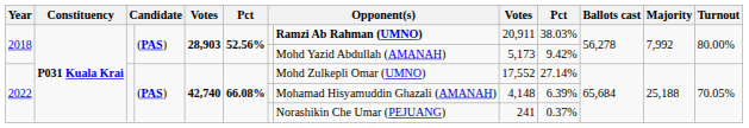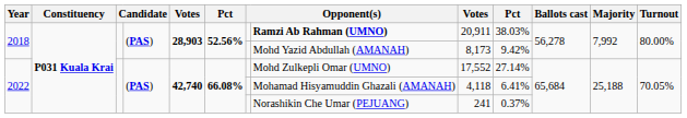row 3 | column 9: 5,173 -> 8,173
row 5 | column 9: 4,148 -> 4,118
row 5 | column 10: 6.39% -> 6.41%
